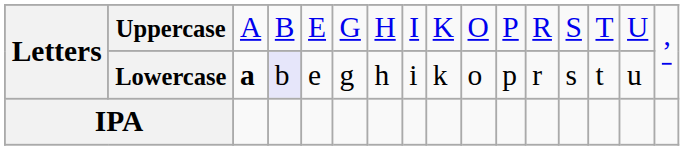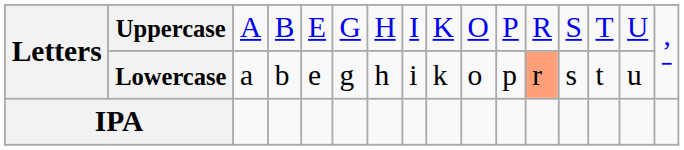Letters / Lowercase | column 3: bold -> normal
Letters / Lowercase | column 4: lavender background -> no background
Letters / Lowercase | column 12: no background -> lightsalmon background
